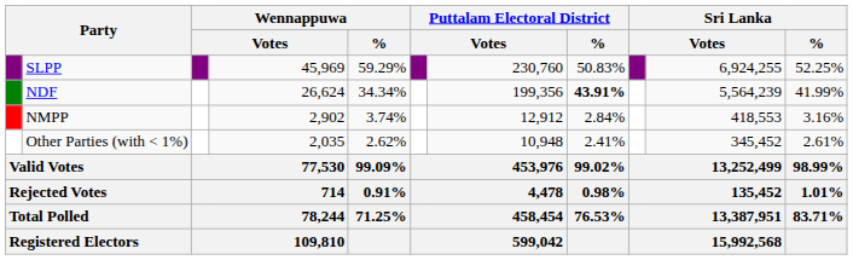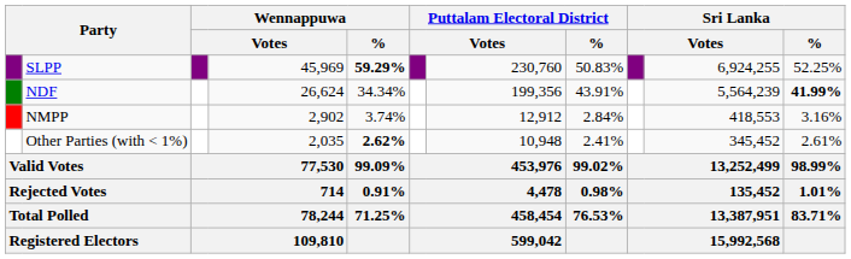SLPP | Wennappuwa / %: normal -> bold
NDF | Puttalam Electoral District / %: bold -> normal
NDF | Sri Lanka / %: normal -> bold
Other Parties (with < 1%) | Wennappuwa / %: normal -> bold
